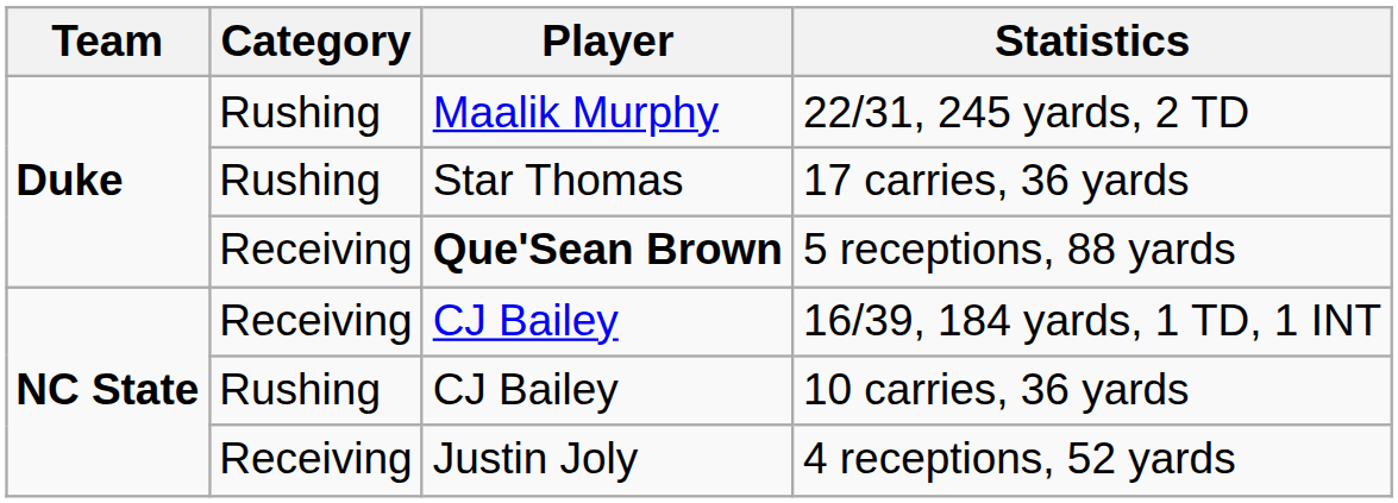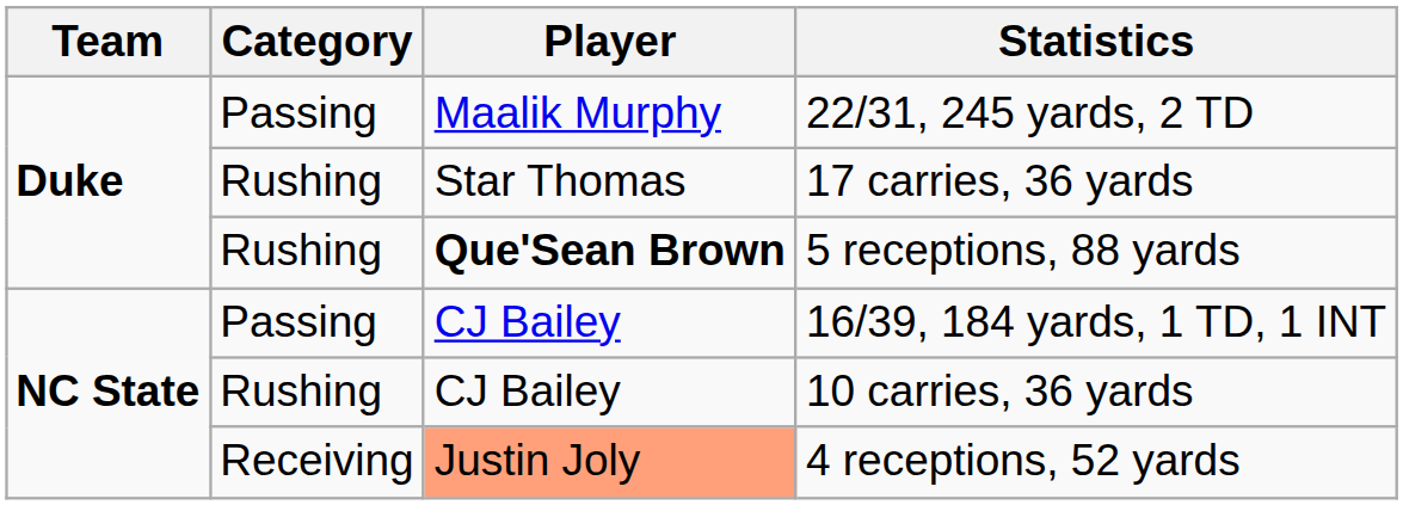22/31, 245 yards, 2 TD | Category: Rushing -> Passing
5 receptions, 88 yards | Category: Receiving -> Rushing
16/39, 184 yards, 1 TD, 1 INT | Category: Receiving -> Passing
4 receptions, 52 yards | Player: no background -> lightsalmon background
